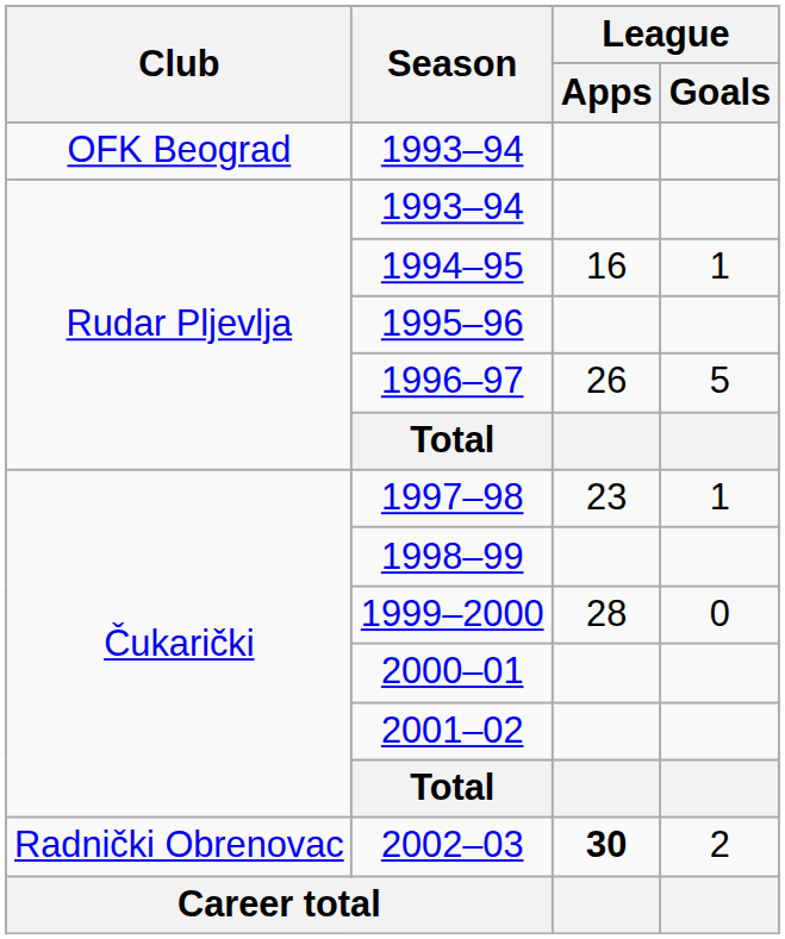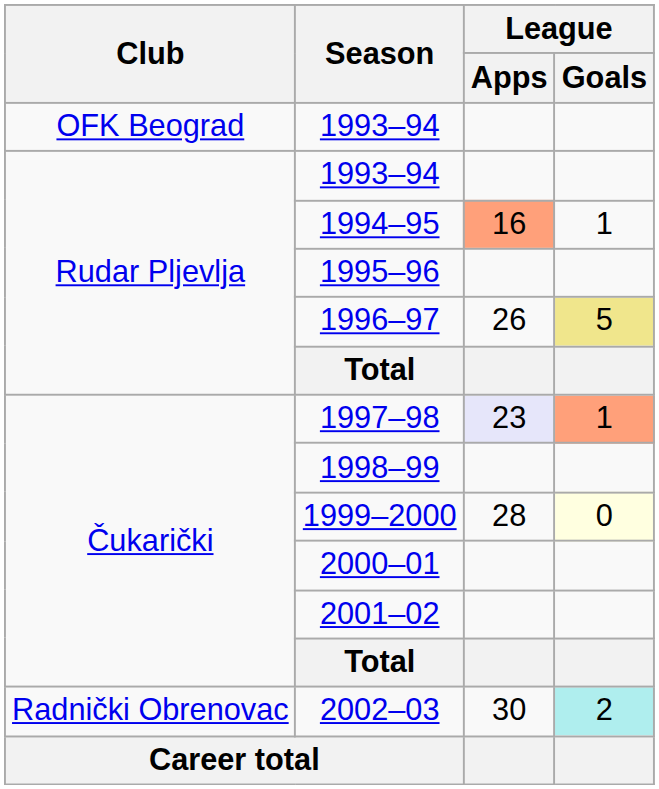1994–95 | League / Apps: no background -> lightsalmon background
1996–97 | League / Goals: no background -> khaki background
1997–98 | League / Apps: no background -> lavender background
1997–98 | League / Goals: no background -> lightsalmon background
1999–2000 | League / Goals: no background -> lightyellow background
2002–03 | League / Apps: bold -> normal
2002–03 | League / Goals: no background -> paleturquoise background
